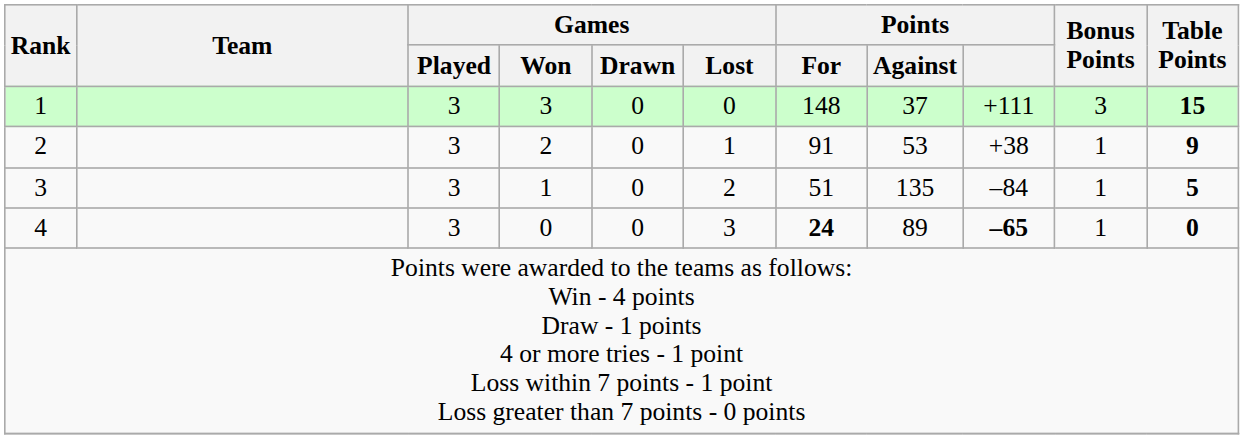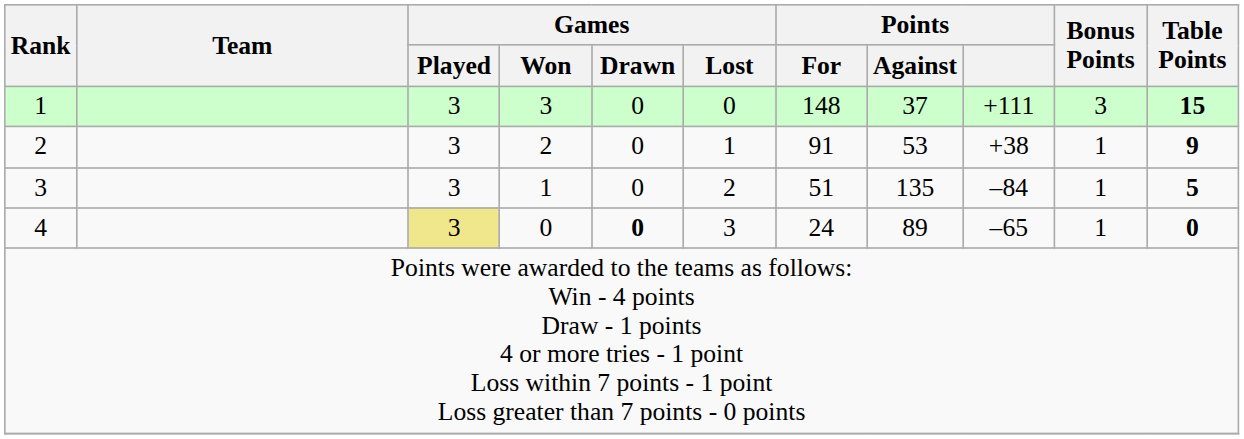4 | Games / Played: no background -> khaki background
4 | Games / Drawn: normal -> bold
4 | Points / For: bold -> normal
4 | Points: bold -> normal
